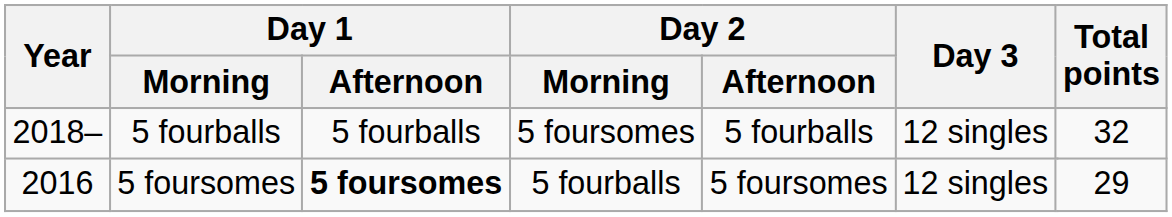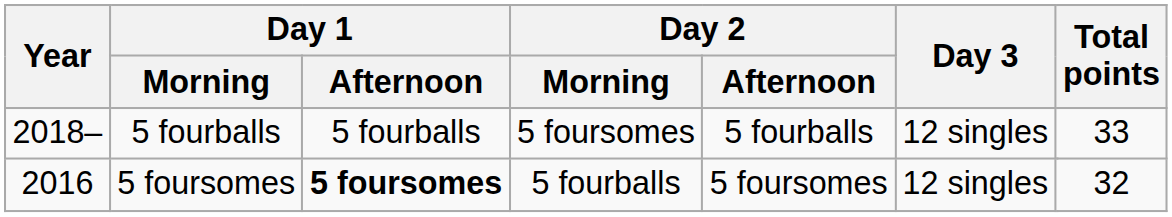row 3 | Total points: 32 -> 33
row 4 | Total points: 29 -> 32
